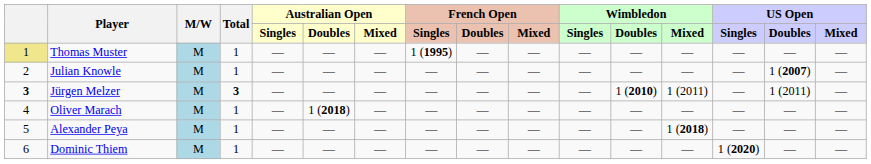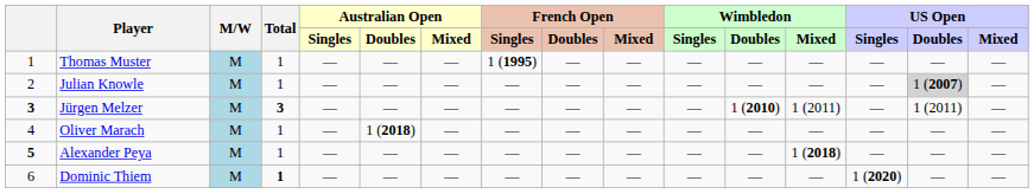Thomas Muster | column 1: khaki background -> no background
Julian Knowle | US Open / Doubles: no background -> lightgrey background
Alexander Peya | column 1: normal -> bold
Dominic Thiem | Total: normal -> bold
